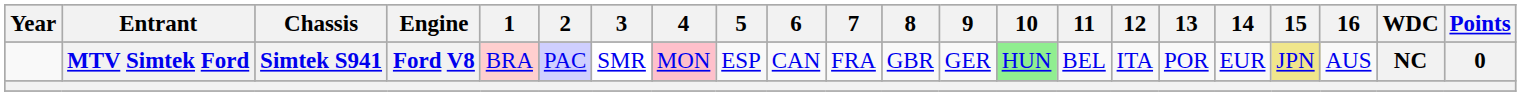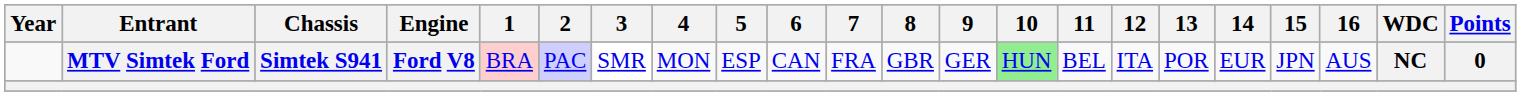MTV Simtek Ford | 4: pink background -> no background
MTV Simtek Ford | 15: khaki background -> no background
